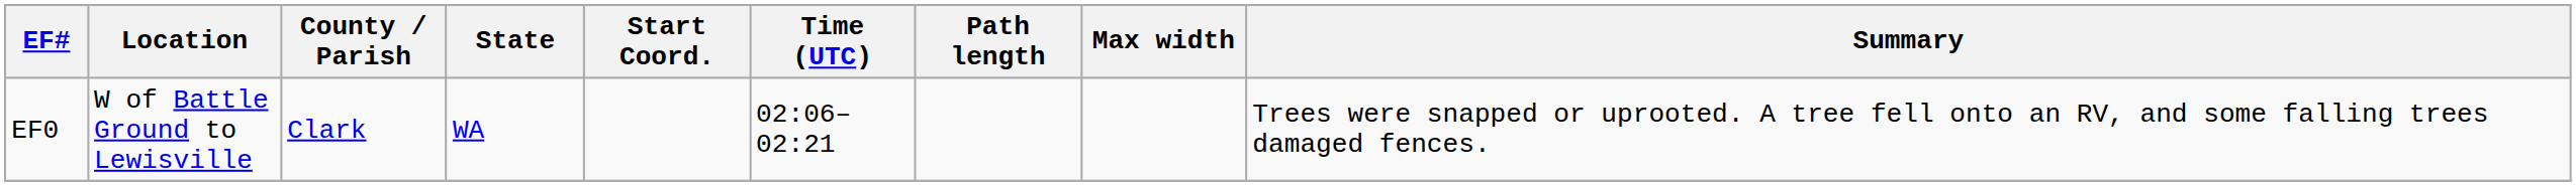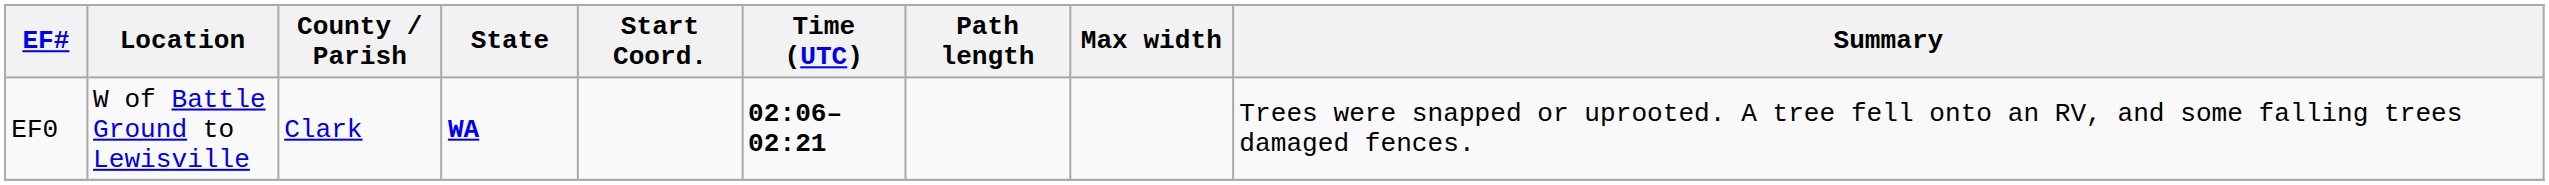EF0 | State: normal -> bold
EF0 | Time (UTC): normal -> bold
